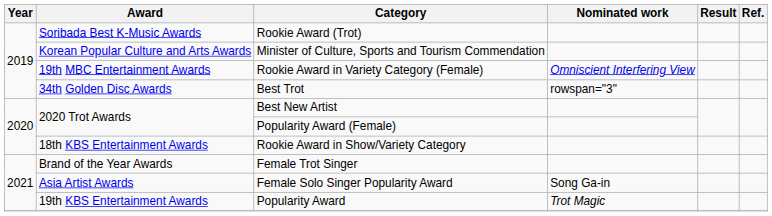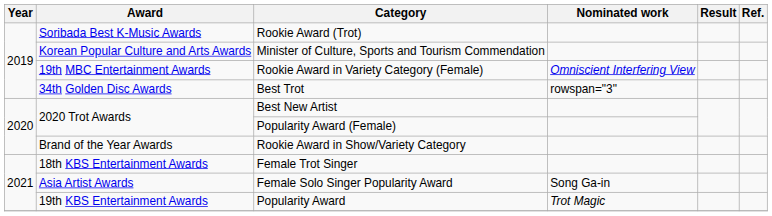Rookie Award in Show/Variety Category | Award: 18th KBS Entertainment Awards -> Brand of the Year Awards
Female Trot Singer | Award: Brand of the Year Awards -> 18th KBS Entertainment Awards
